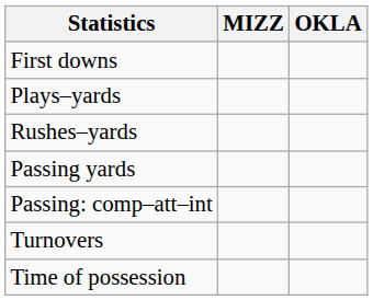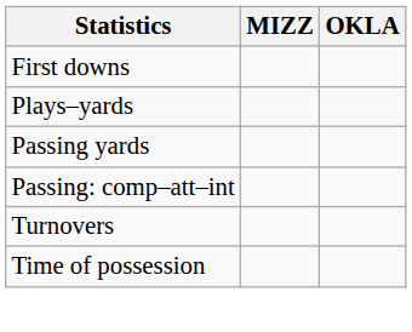- row: Rushes–yards
